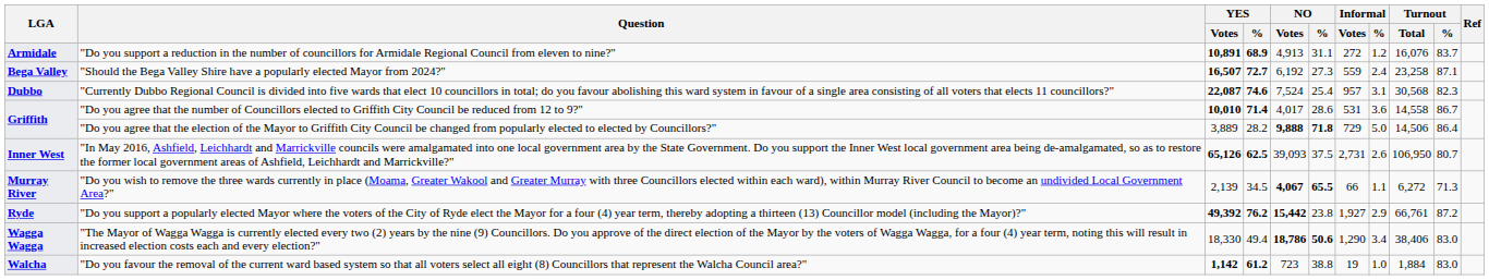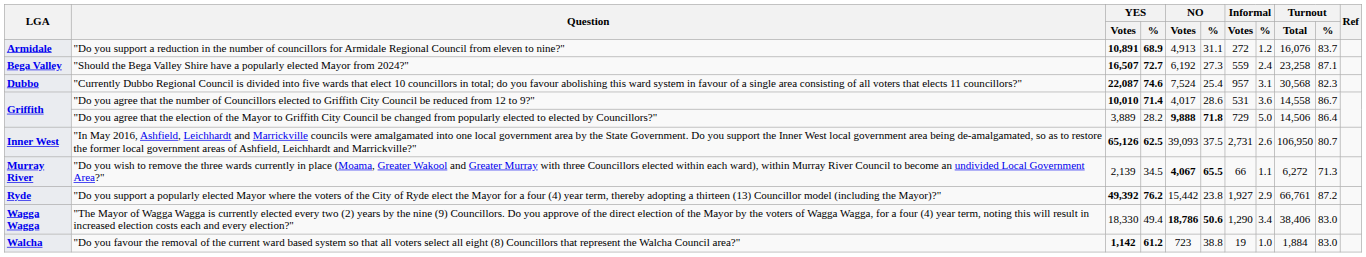row 10 | NO / Votes: bold -> normal
